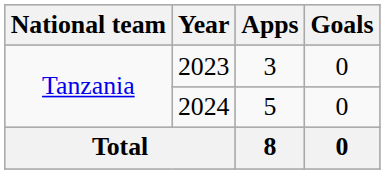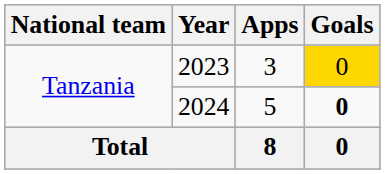2023 | Goals: no background -> gold background
2024 | Goals: normal -> bold
